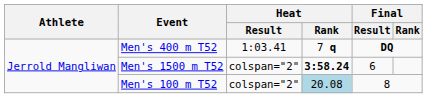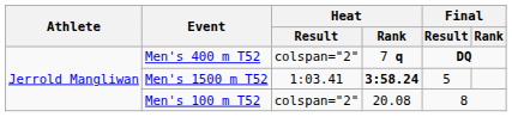Men's 400 m T52 | Heat / Result: 1:03.41 -> colspan="2"
Men's 1500 m T52 | Heat / Result: colspan="2" -> 1:03.41
Men's 1500 m T52 | Final / Result: 6 -> 5
Men's 100 m T52 | Heat / Rank: lightblue background -> no background
